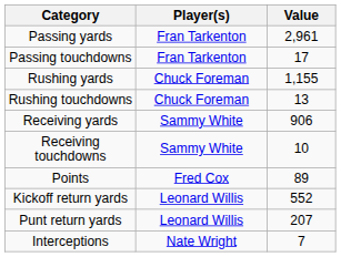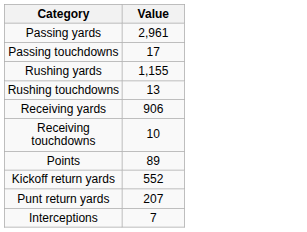- column: Player(s) | Fran Tarkenton | Fran Tarkenton | Chuck Foreman | Chuck Foreman | Sammy White | Sammy White | Fred Cox | Leonard Willis | Leonard Willis | Nate Wright
